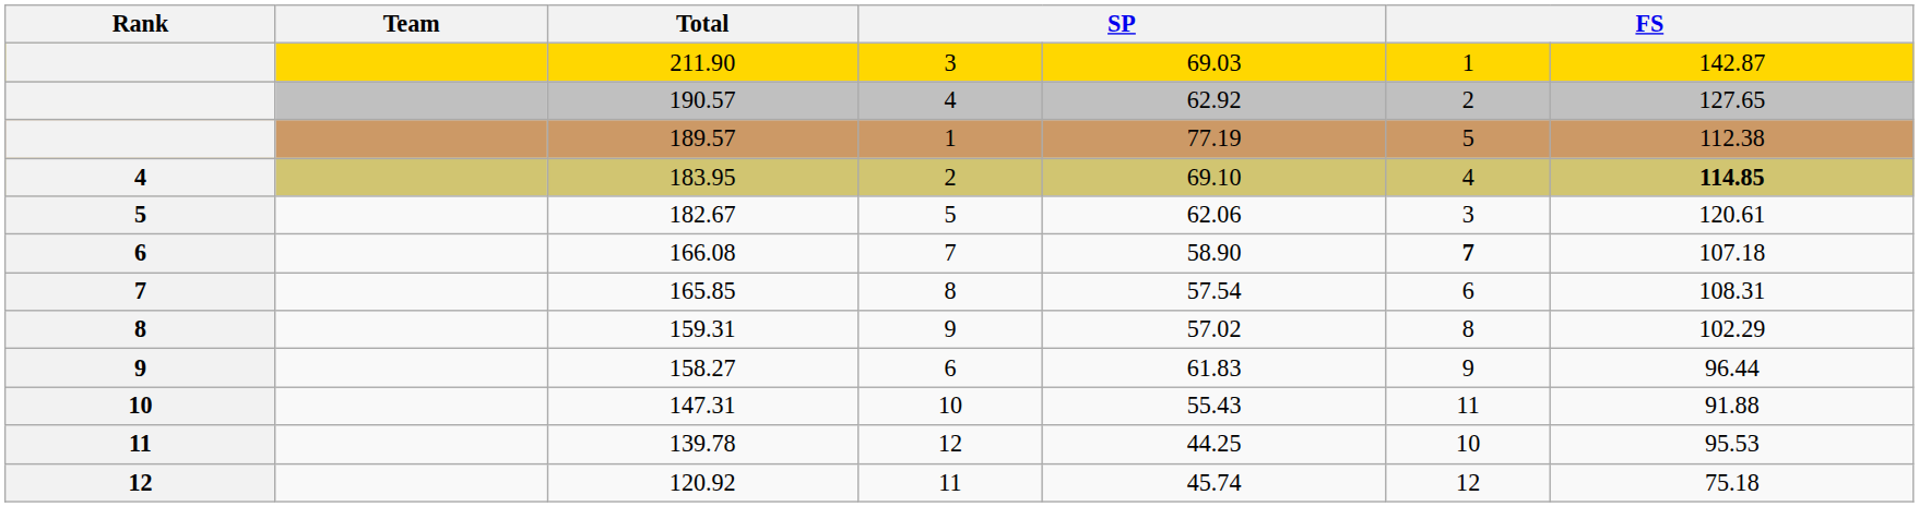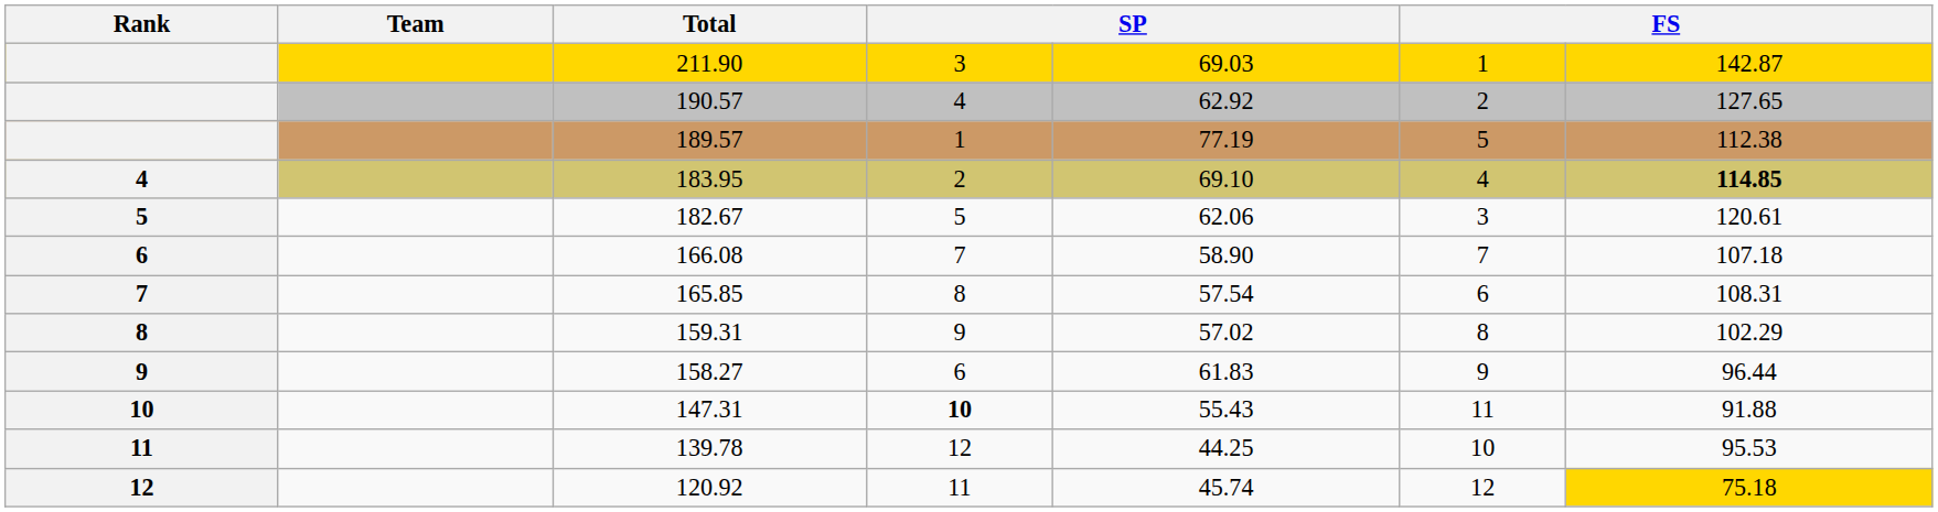166.08 | column 6: bold -> normal
147.31 | column 4: normal -> bold
120.92 | column 7: no background -> gold background
